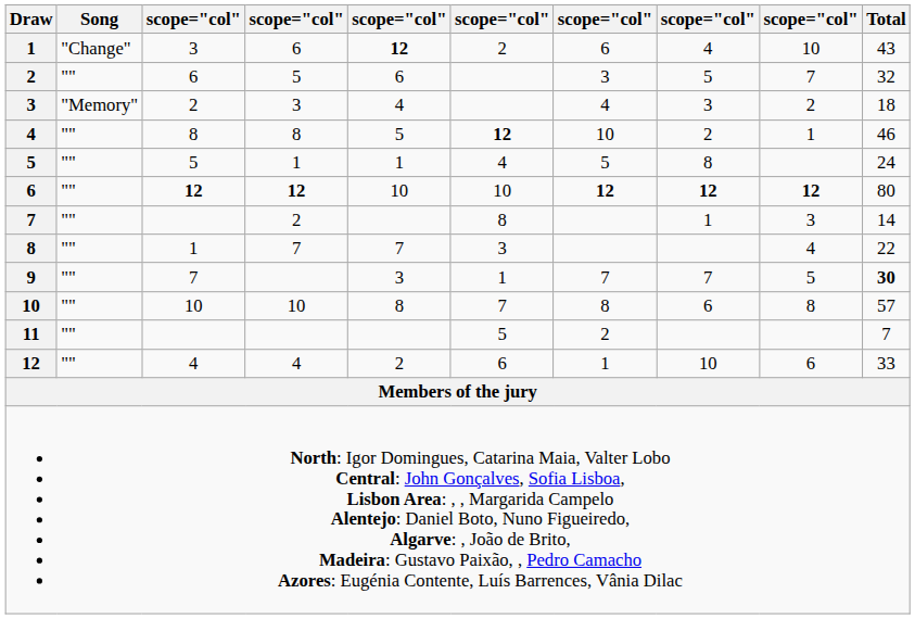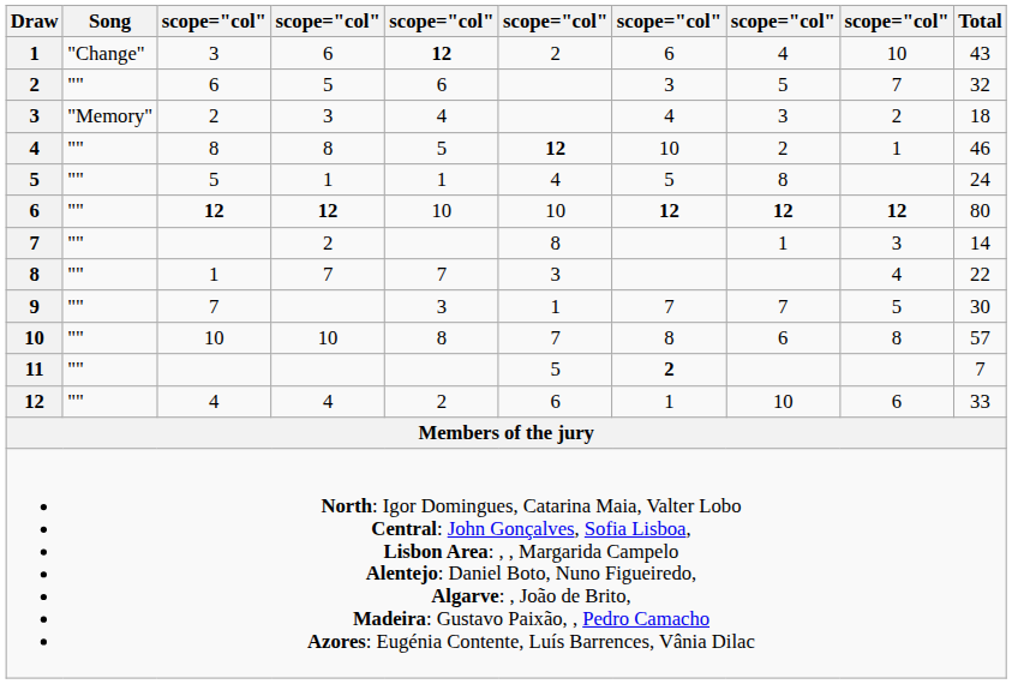9 | Total: bold -> normal
11 | column 7: normal -> bold
